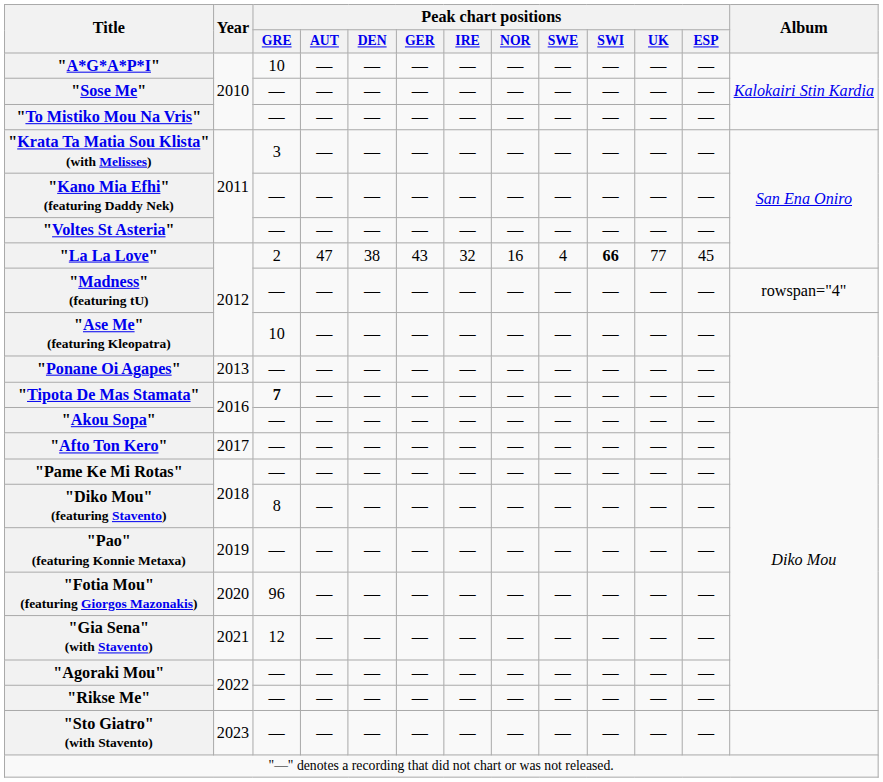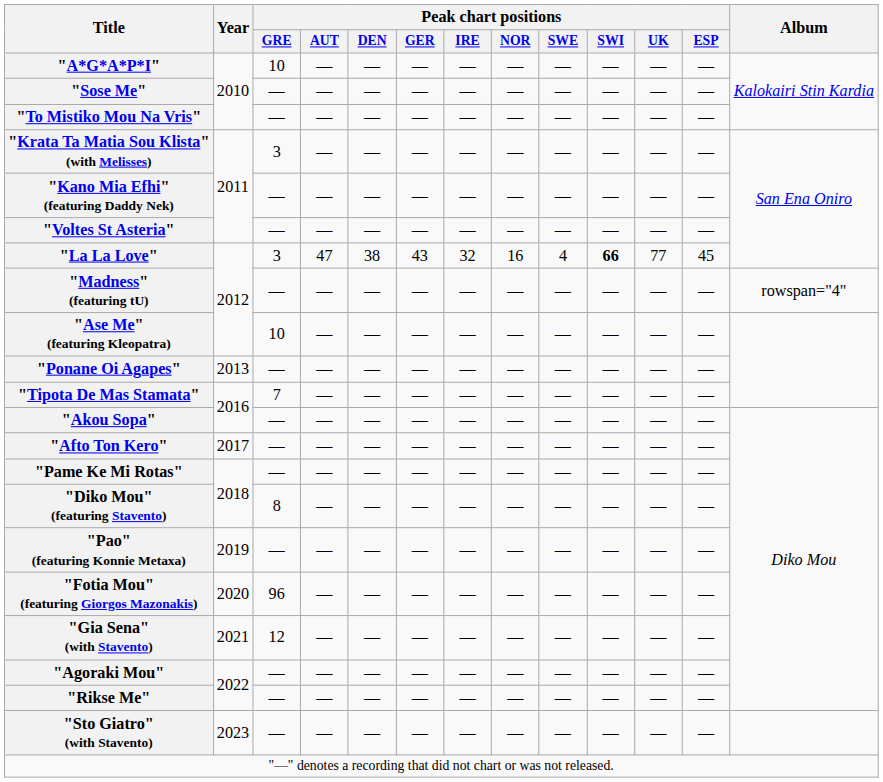"La La Love" | Peak chart positions / GRE: 2 -> 3
"Tipota De Mas Stamata" | Peak chart positions / GRE: bold -> normal
